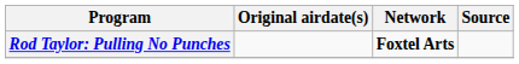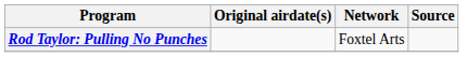Rod Taylor: Pulling No Punches | Network: bold -> normal
